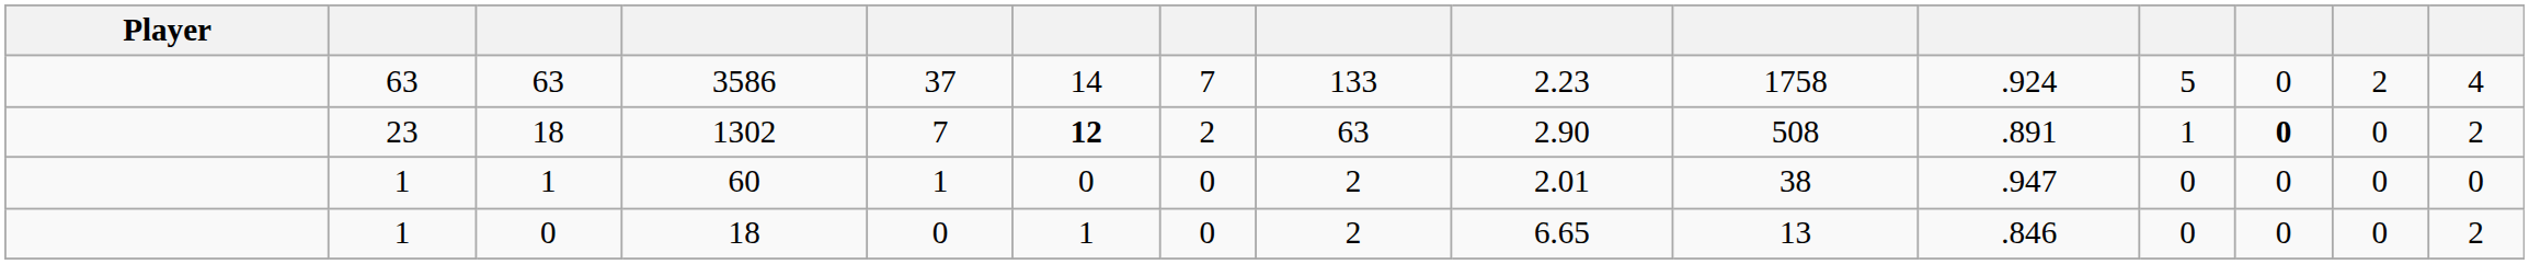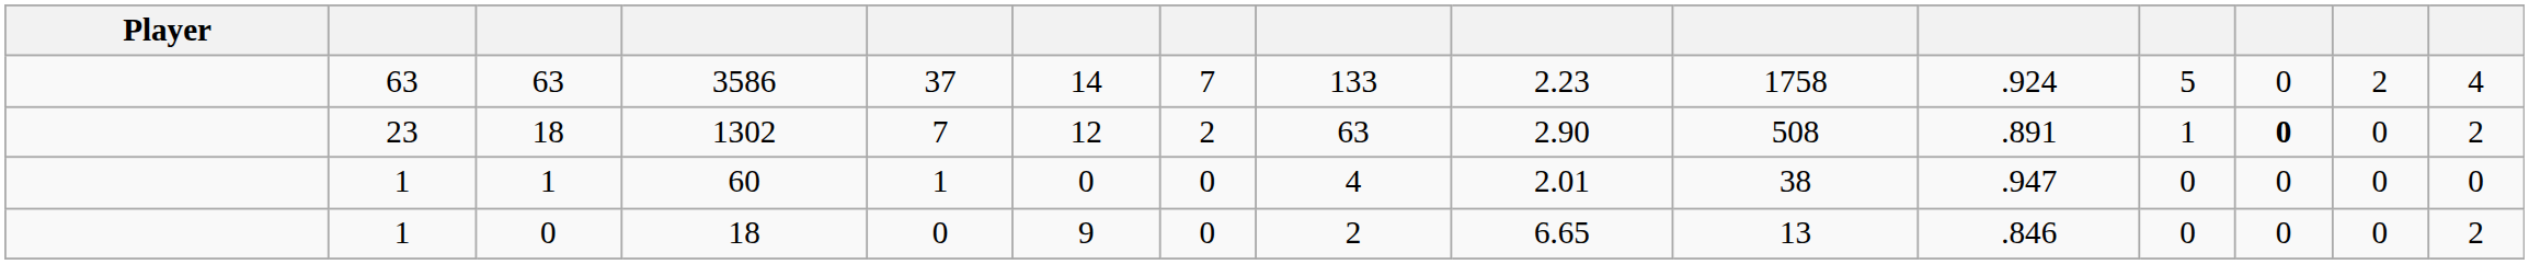row 3 | column 6: bold -> normal
row 4 | column 8: 2 -> 4
row 5 | column 6: 1 -> 9
